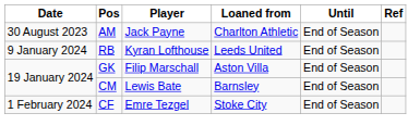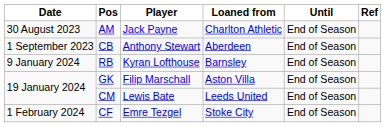+ row: 1 September 2023 | CB | Anthony Stewart | Aberdeen | End of Season
RB | Loaned from: Leeds United -> Barnsley
CM | Loaned from: Barnsley -> Leeds United
